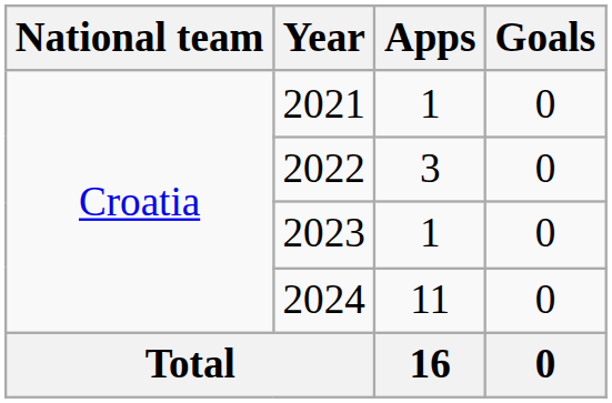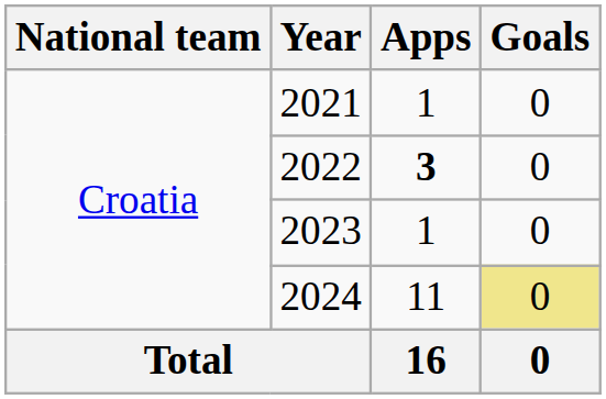2022 | Apps: normal -> bold
2024 | Goals: no background -> khaki background
